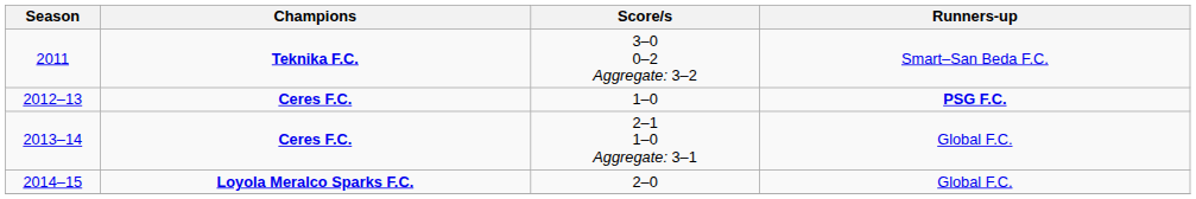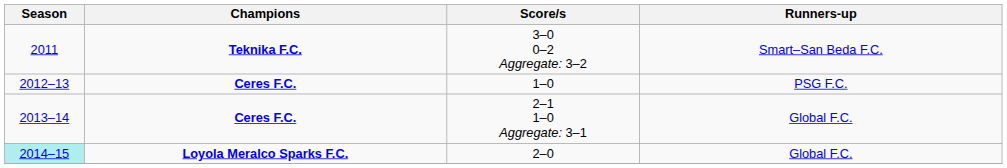1–0 | Runners-up: bold -> normal
2–0 | Season: no background -> paleturquoise background
